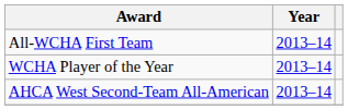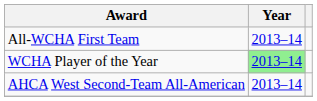WCHA Player of the Year | Year: no background -> lightgreen background
